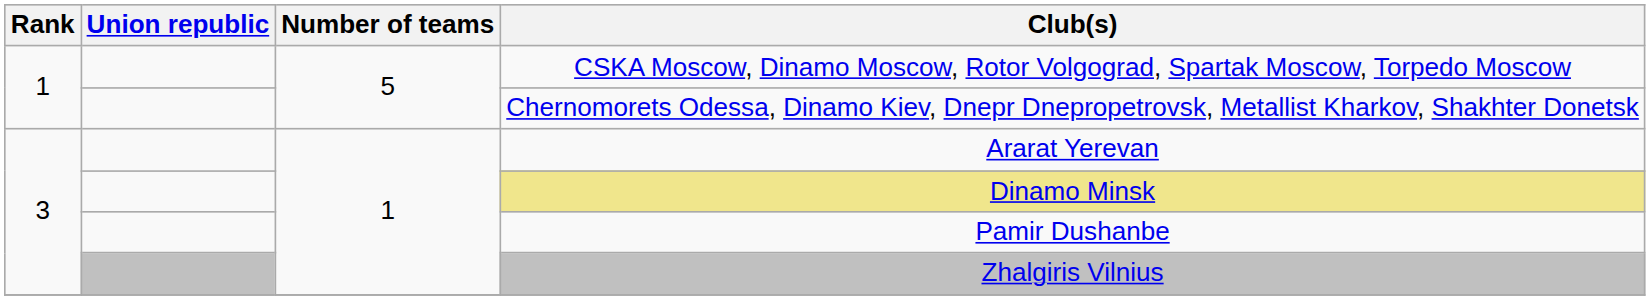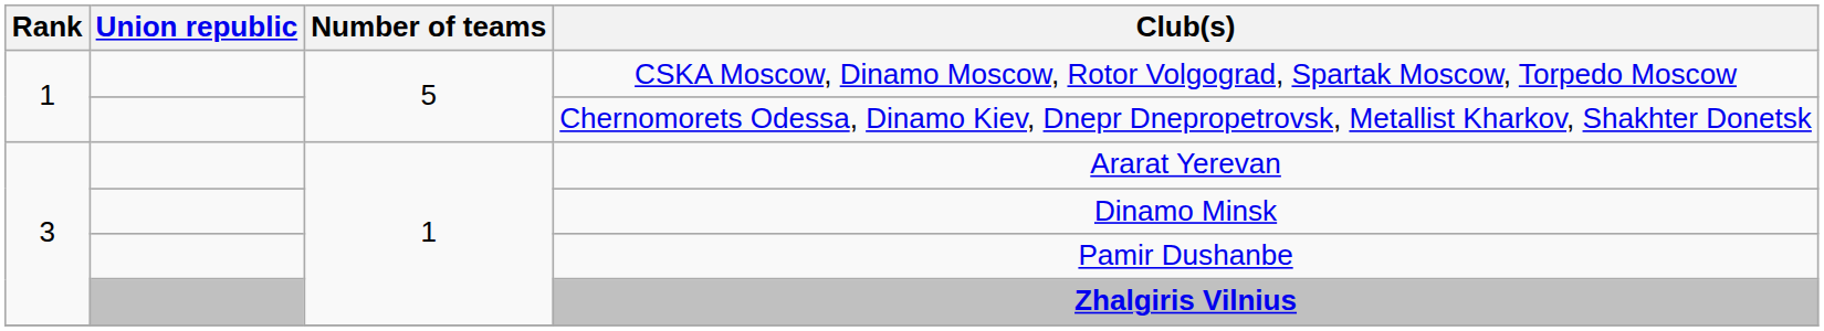Dinamo Minsk | Club(s): khaki background -> no background
Zhalgiris Vilnius | Club(s): normal -> bold
